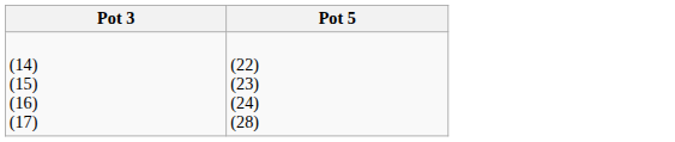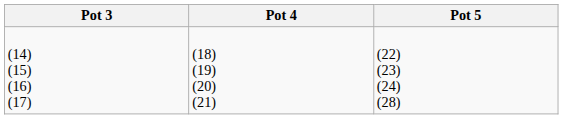+ column: Pot 4 | (18) (19) (20) (21)
